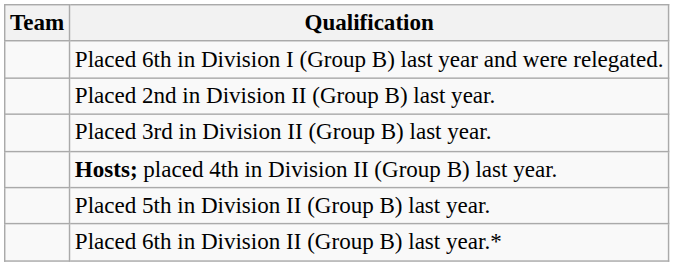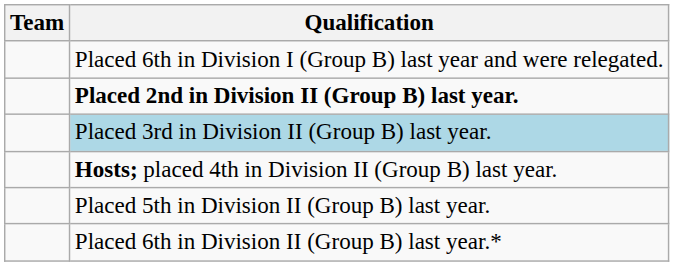Placed 2nd in Division II (Group B) last year. | Qualification: normal -> bold
Placed 3rd in Division II (Group B) last year. | Qualification: no background -> lightblue background
